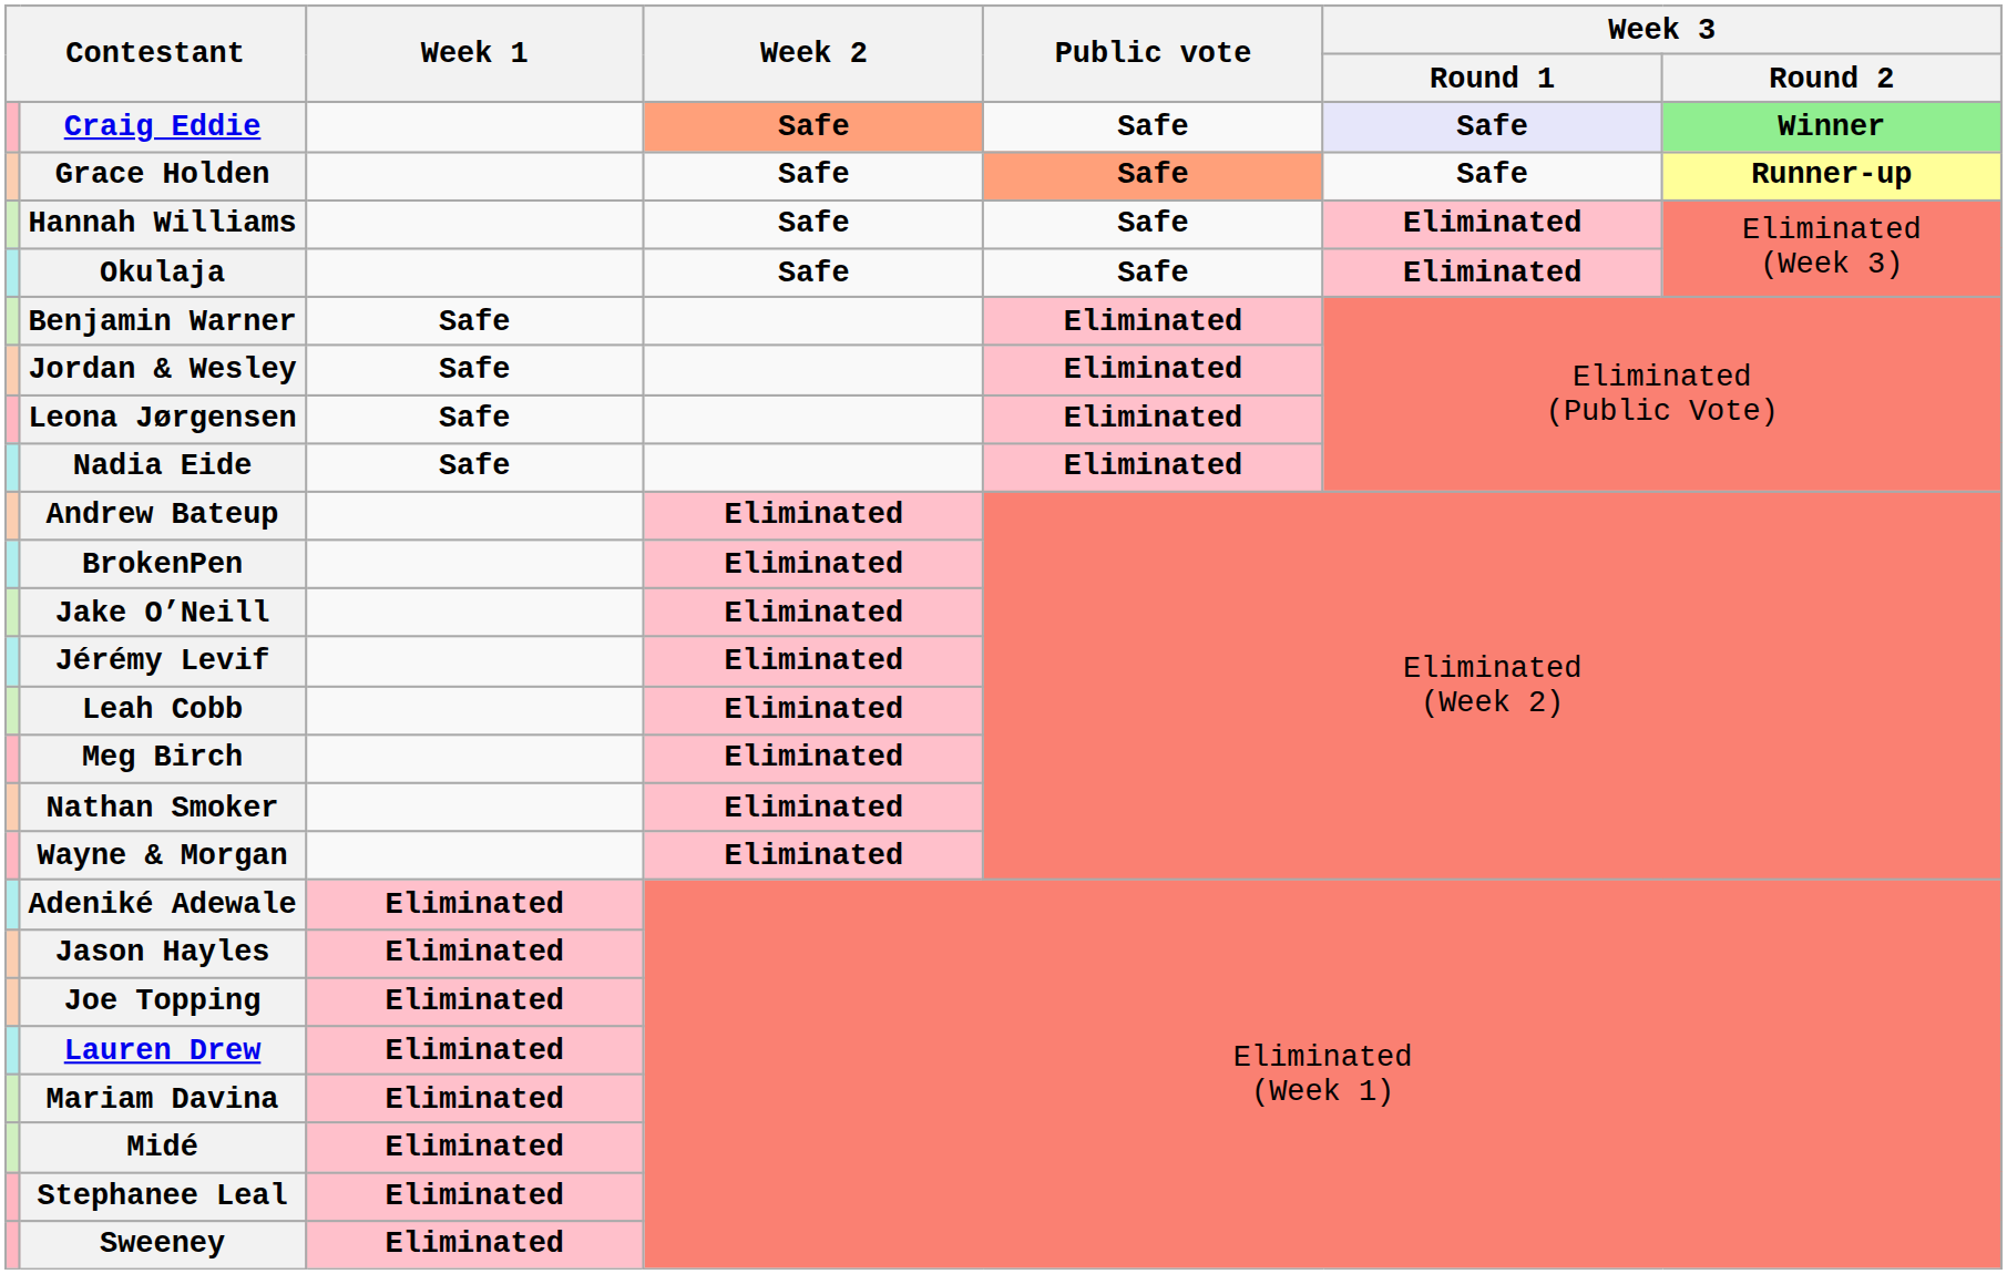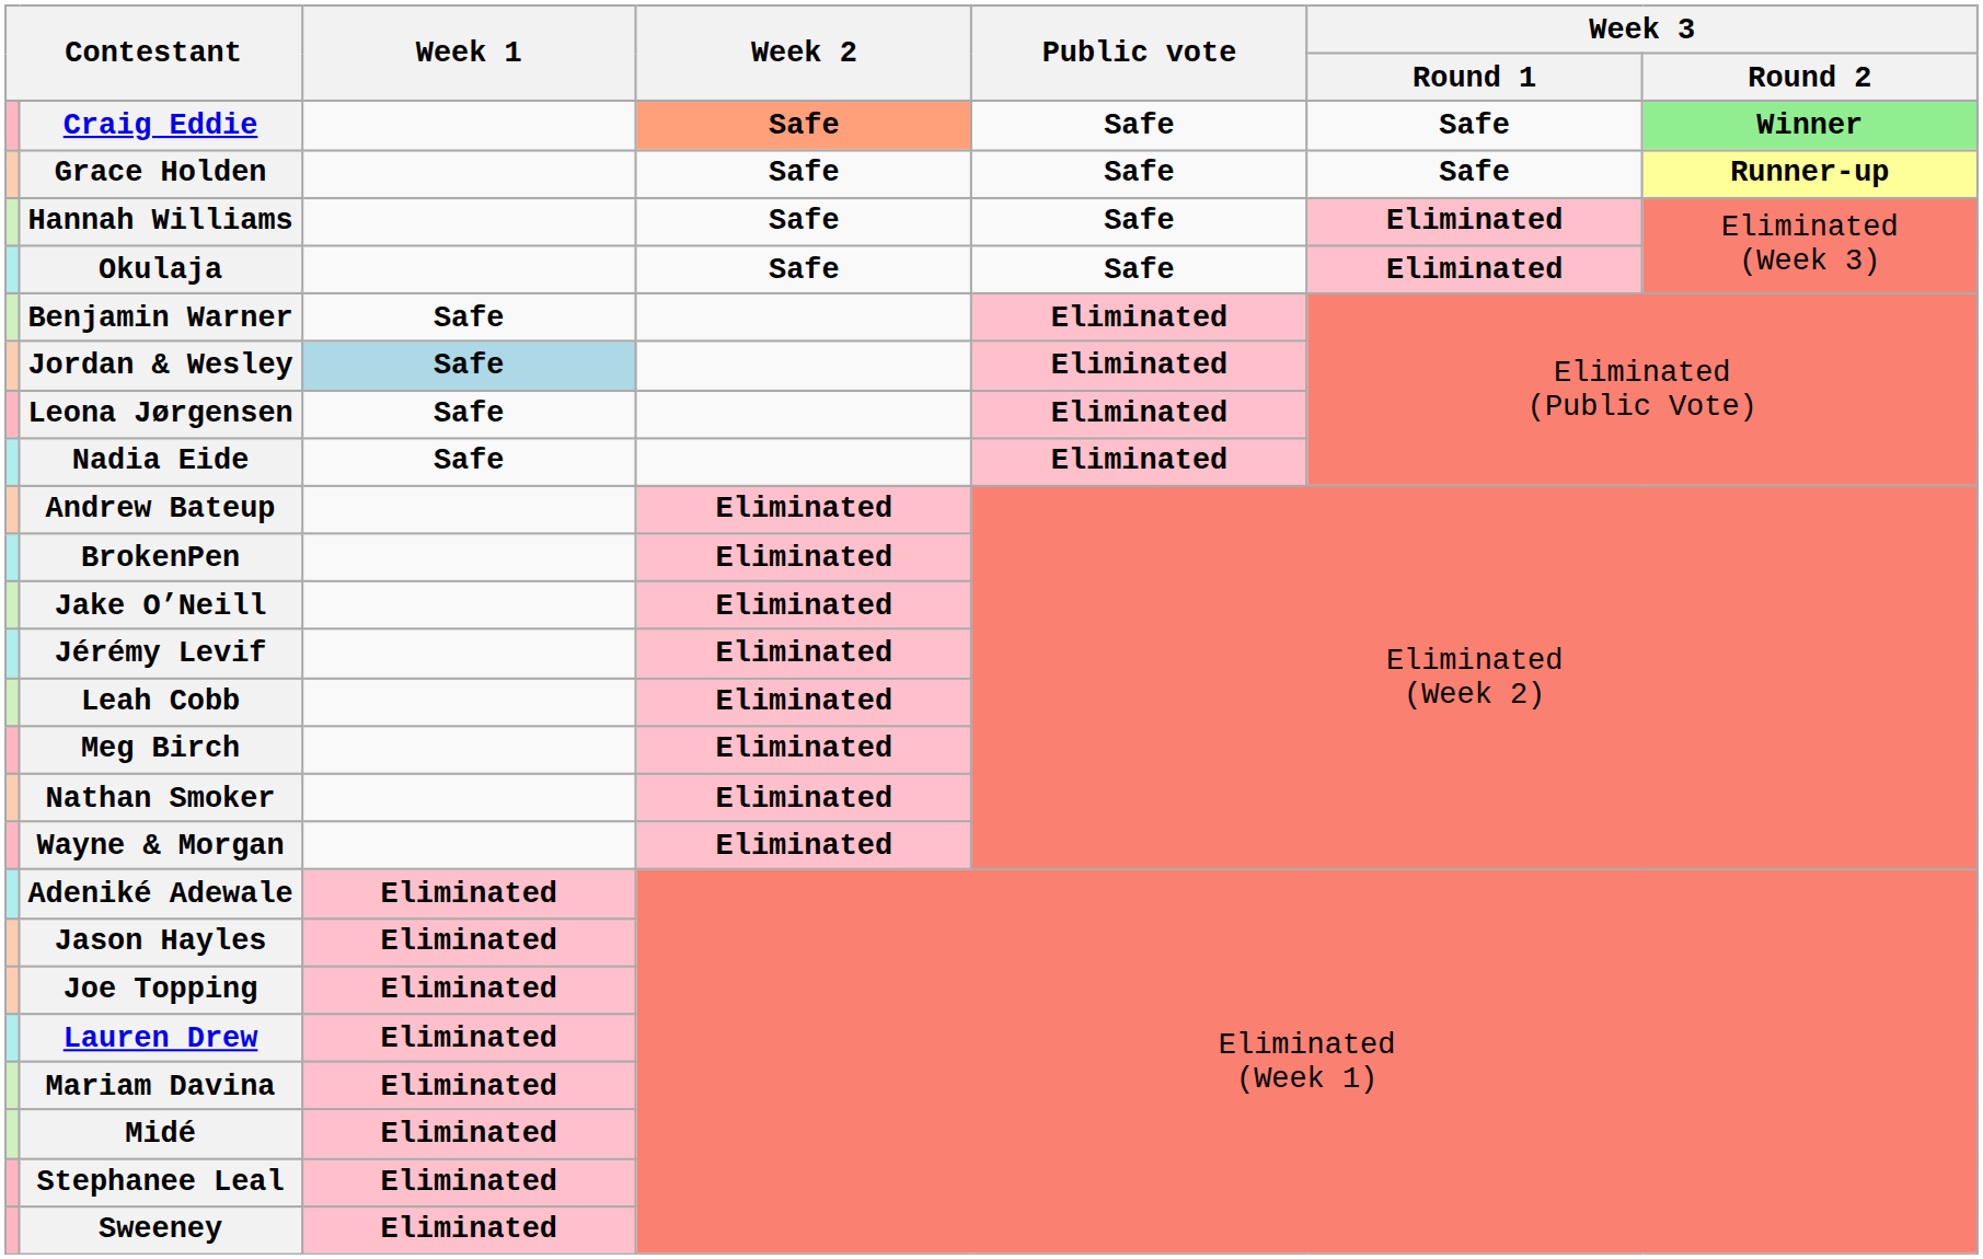Craig Eddie | Week 3 / Round 1: lavender background -> no background
Grace Holden | Public vote: lightsalmon background -> no background
Jordan & Wesley | Week 1: no background -> lightblue background
